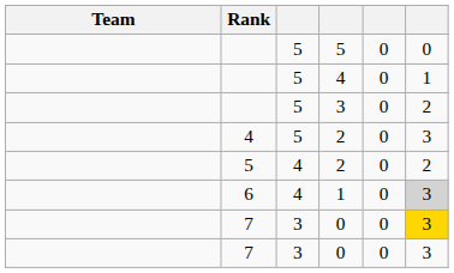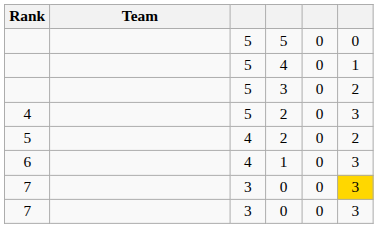columns swapped: Rank <-> Team
row 7 | column 6: lightgrey background -> no background
